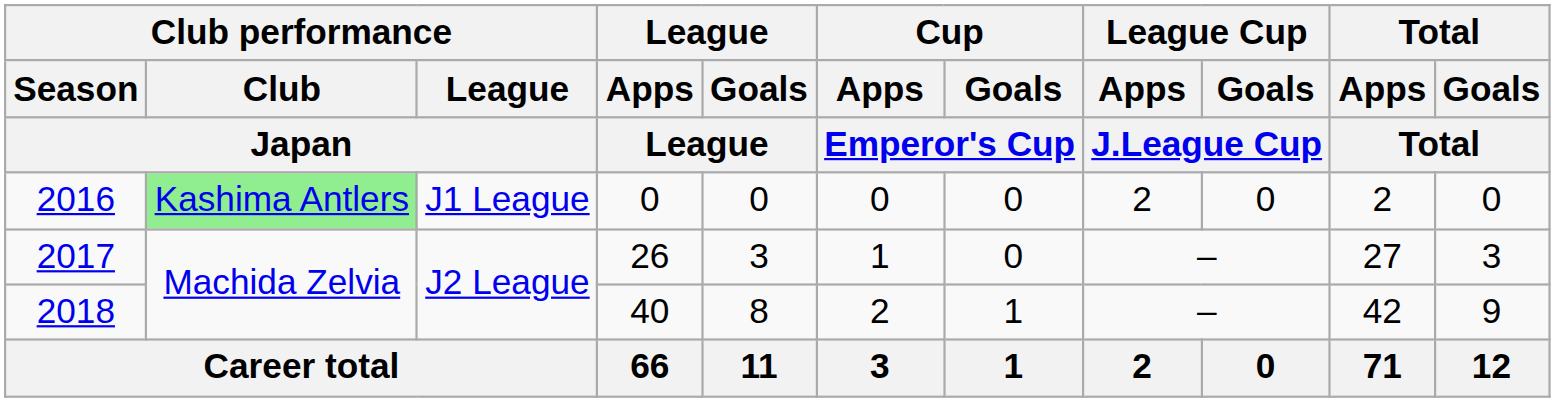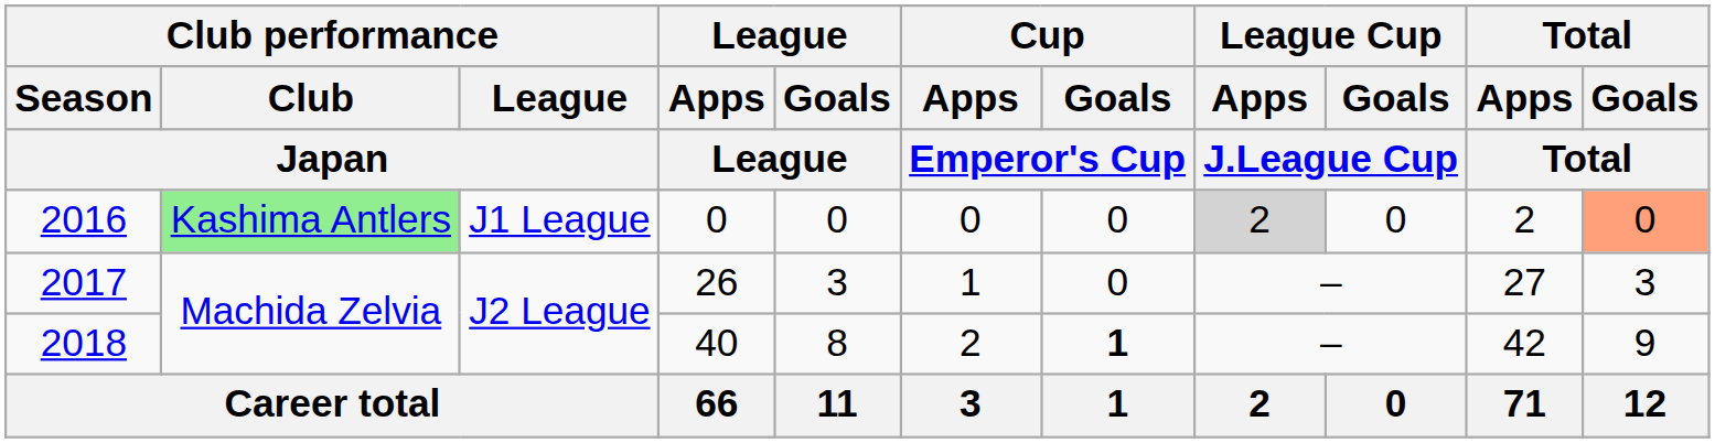2016 | League Cup / Apps / J.League Cup: no background -> lightgrey background
2016 | Total / Goals / Total: no background -> lightsalmon background
2018 | Cup / Goals / Emperor's Cup: normal -> bold
